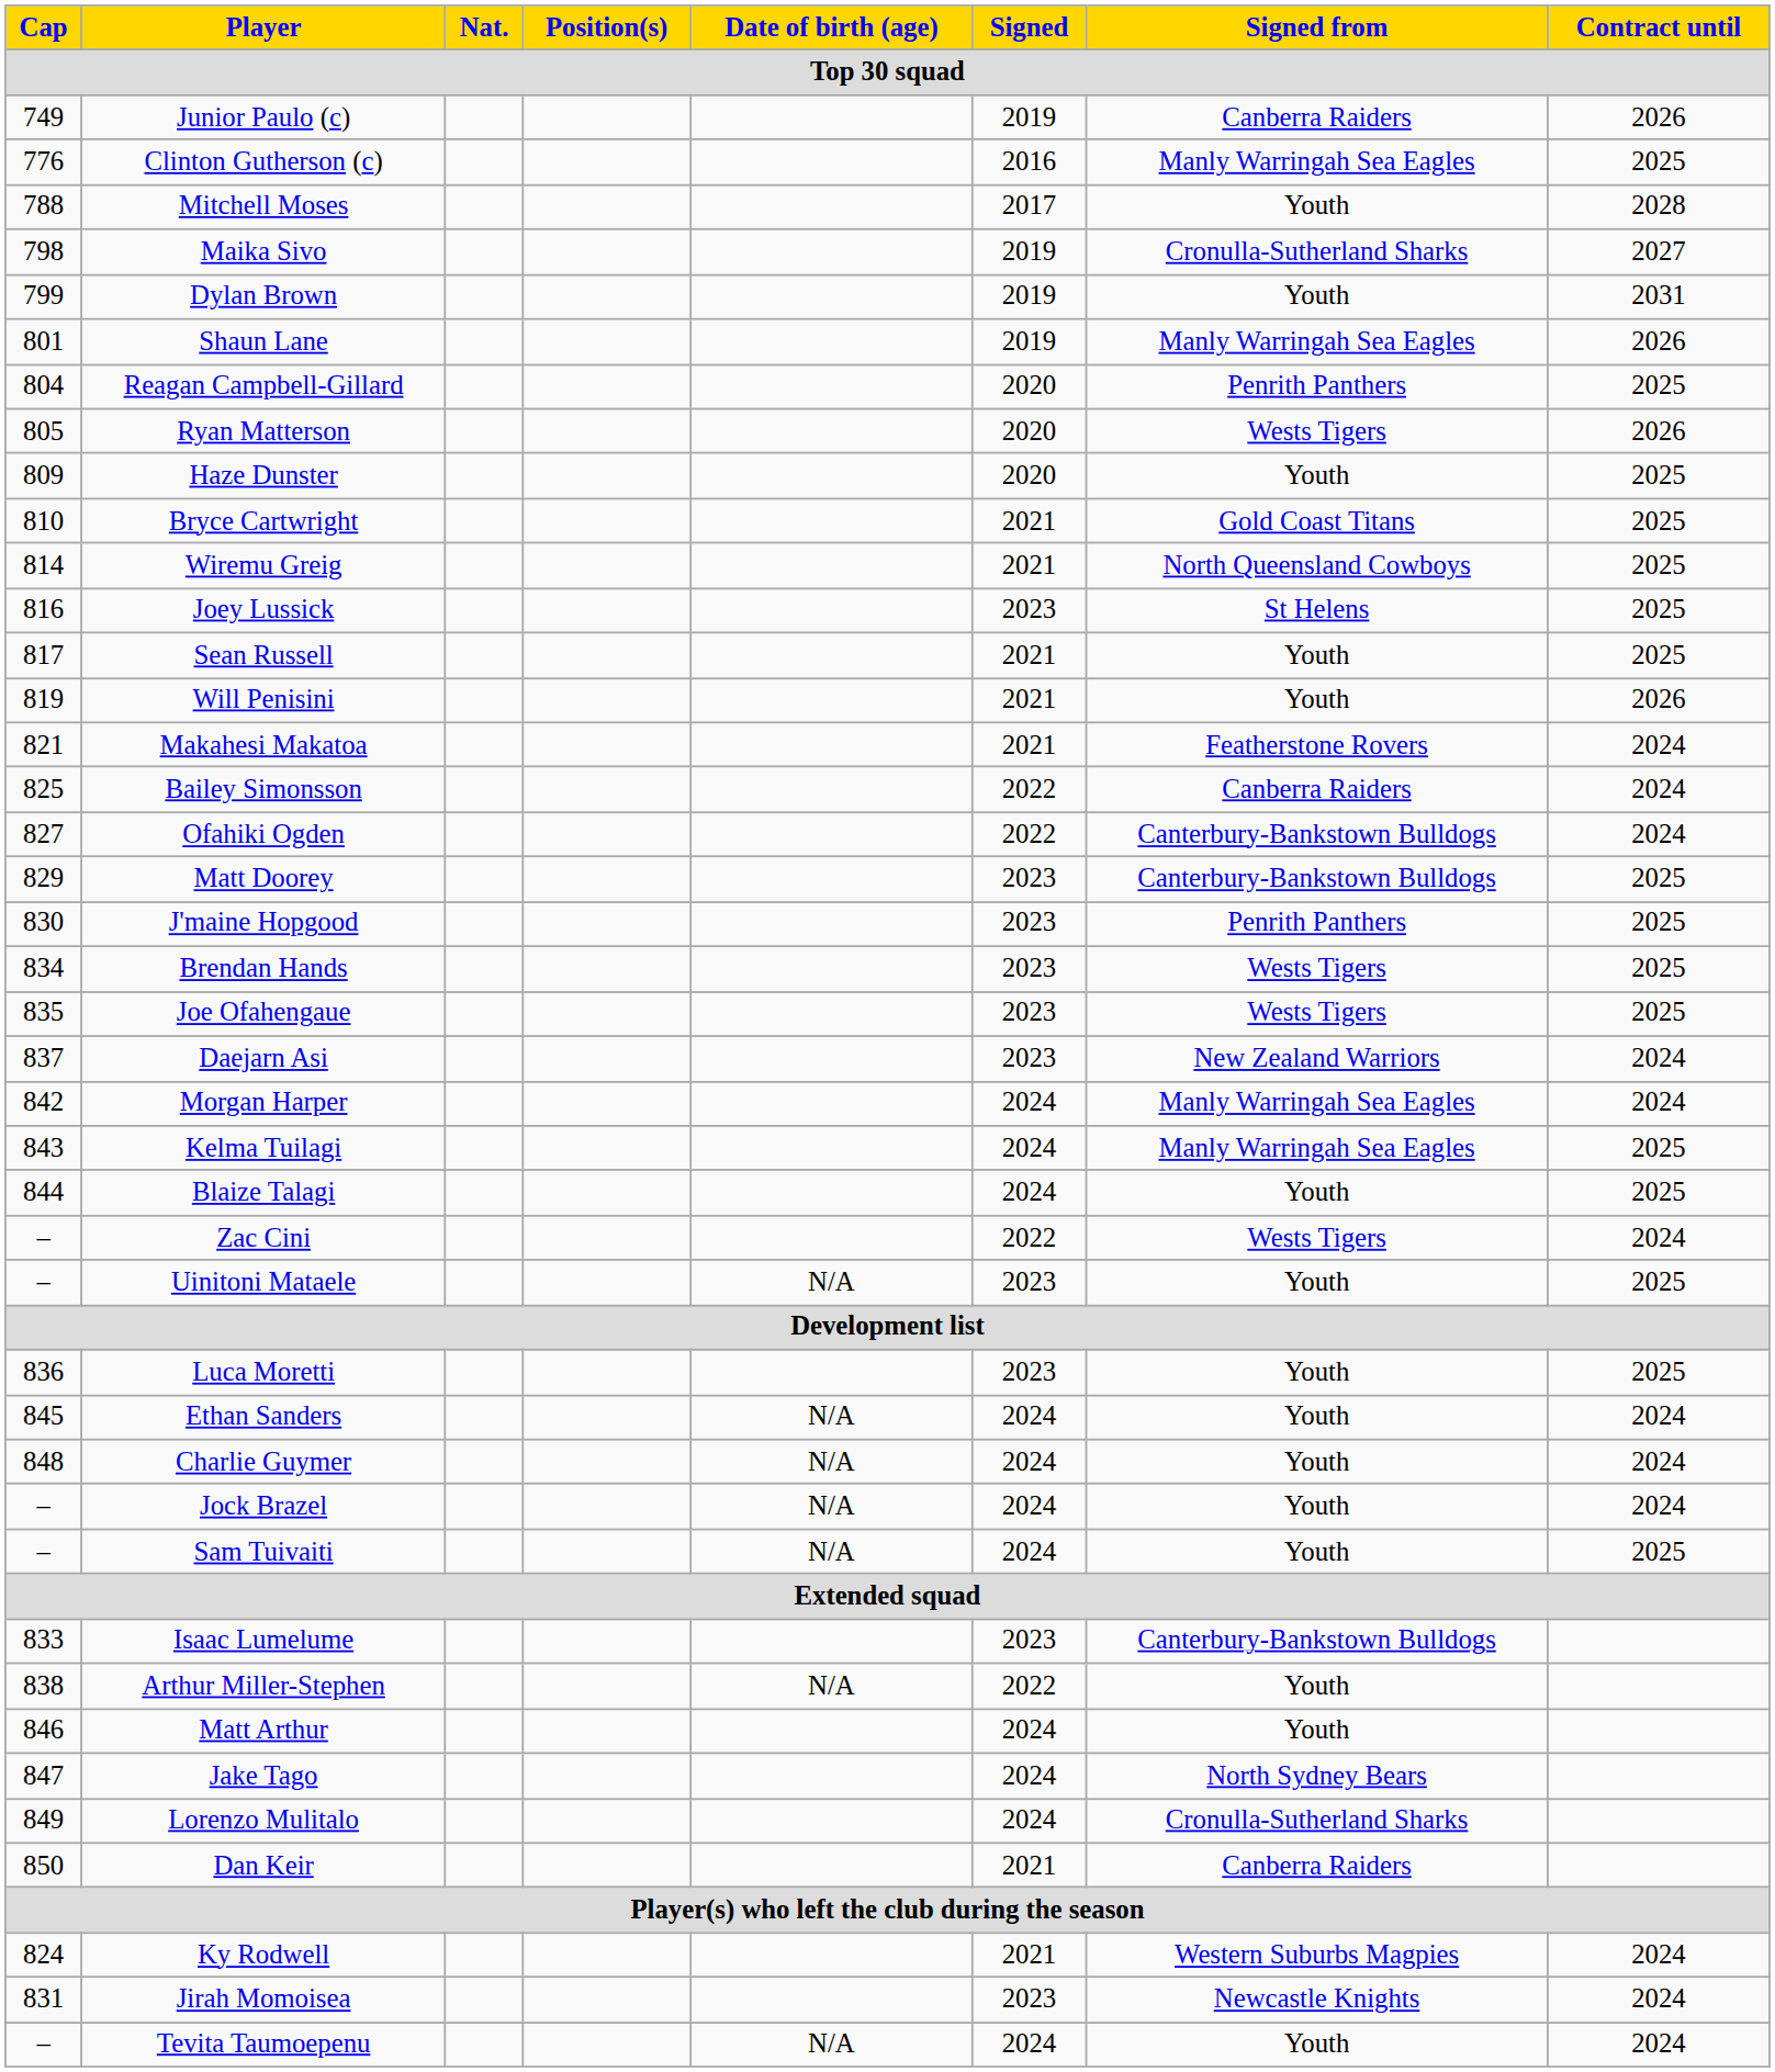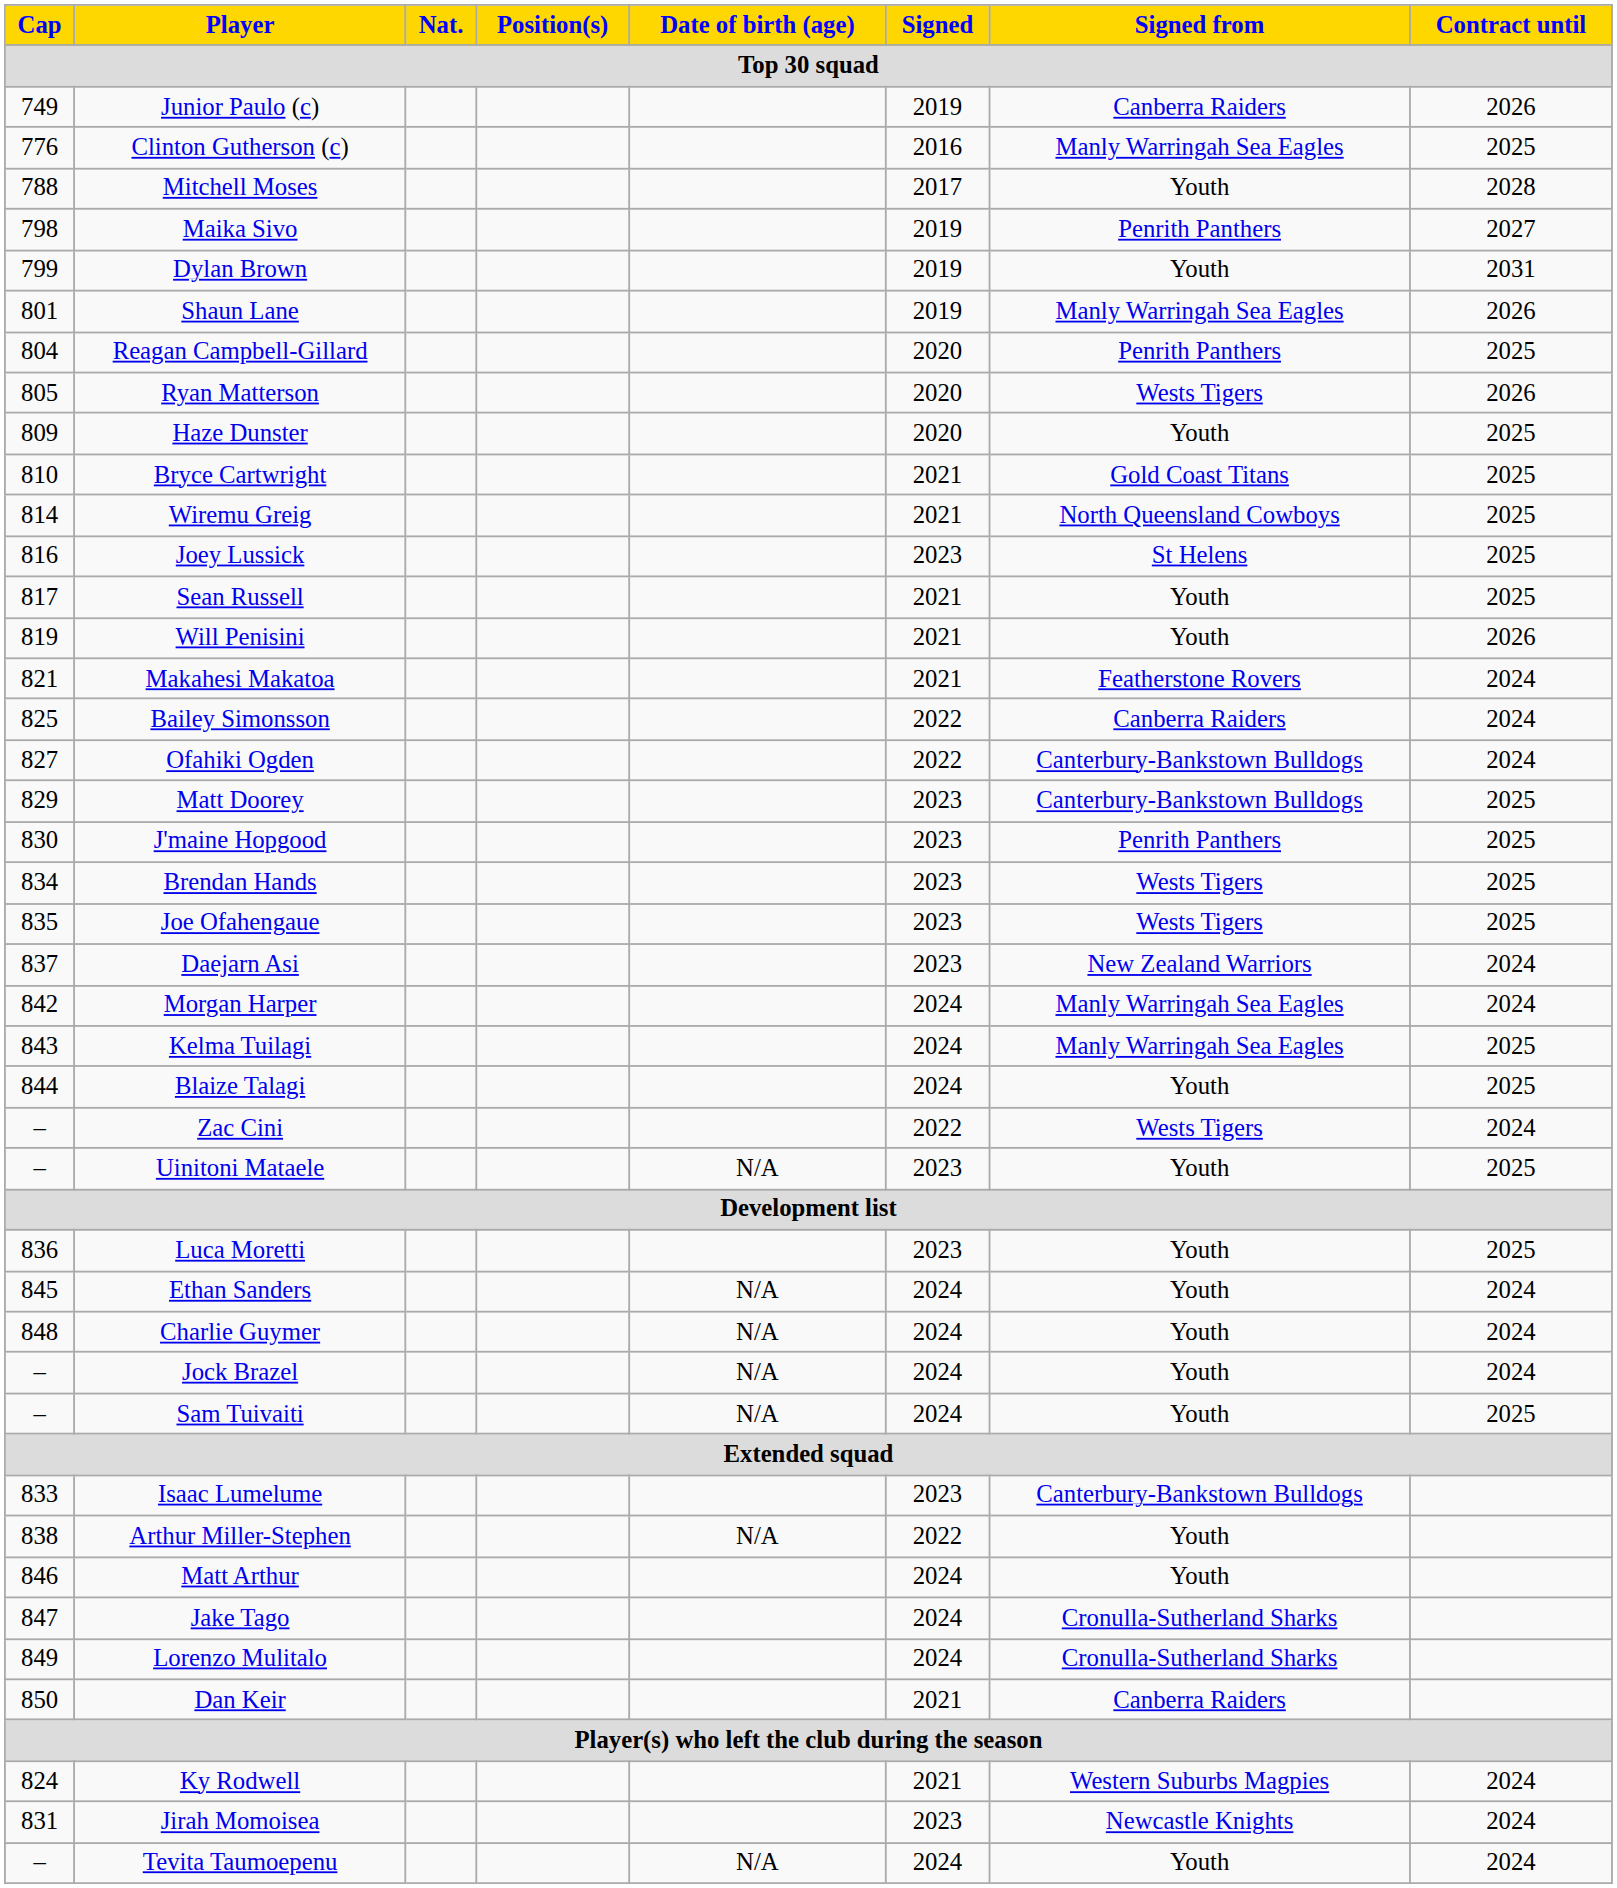Maika Sivo | Signed from: Cronulla-Sutherland Sharks -> Penrith Panthers
Jake Tago | Signed from: North Sydney Bears -> Cronulla-Sutherland Sharks
